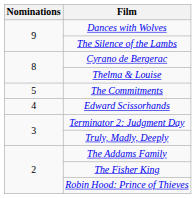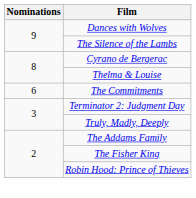The Commitments | Nominations: 5 -> 6
- row: 4 | Edward Scissorhands
